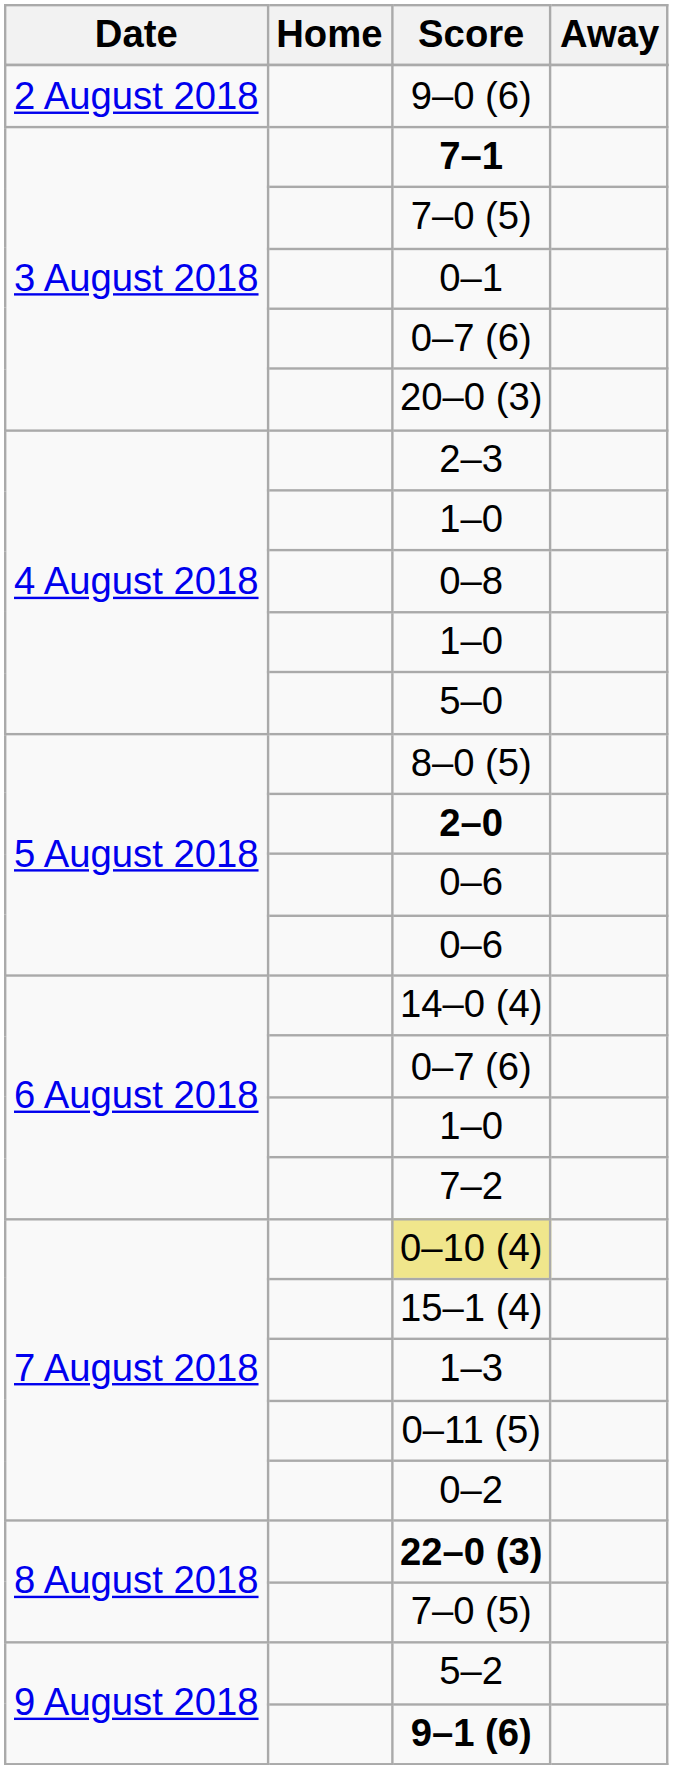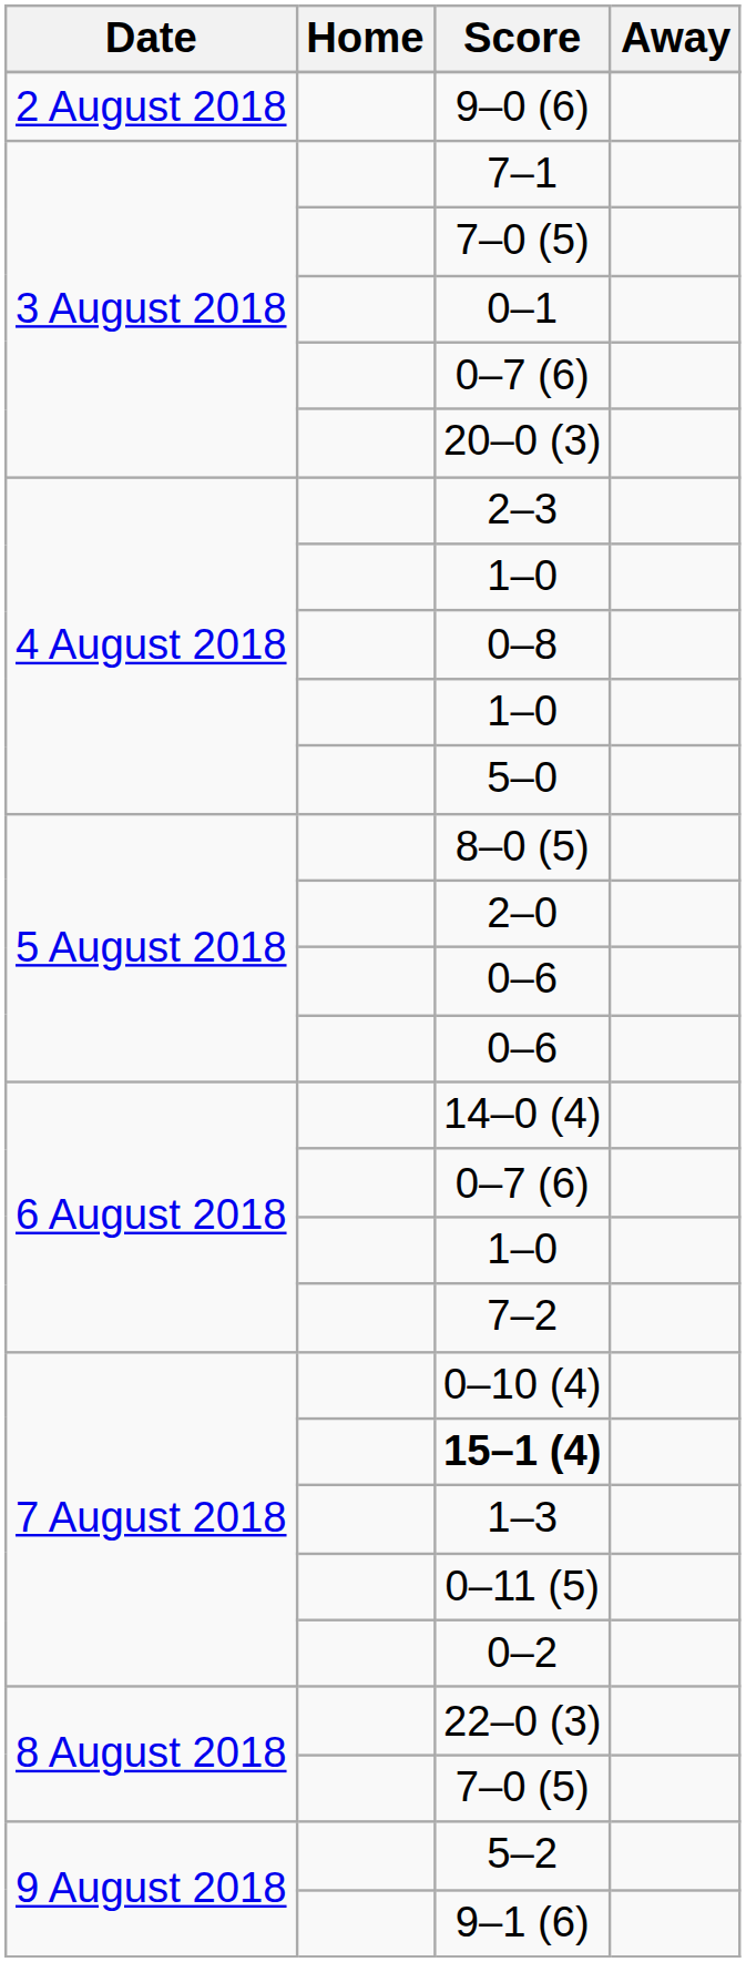7–1 | Score: bold -> normal
2–0 | Score: bold -> normal
0–10 (4) | Score: khaki background -> no background
15–1 (4) | Score: normal -> bold
22–0 (3) | Score: bold -> normal
9–1 (6) | Score: bold -> normal
